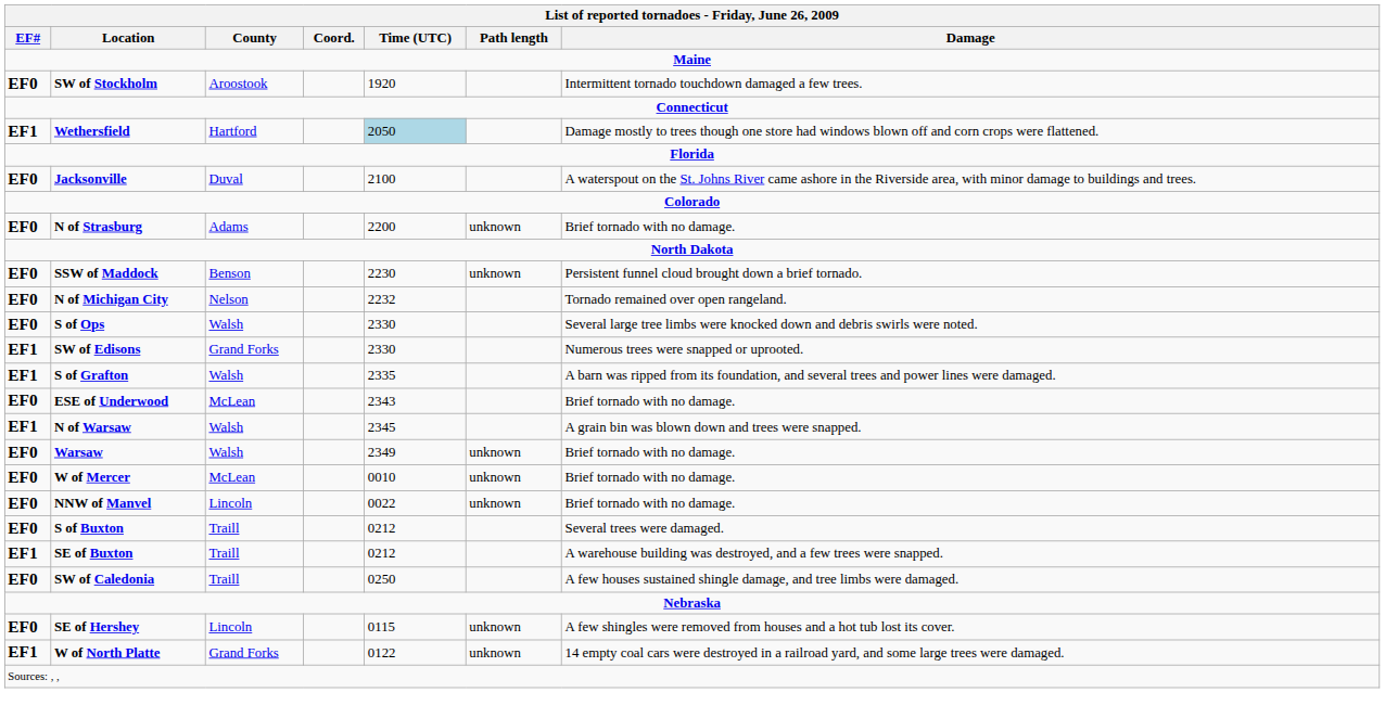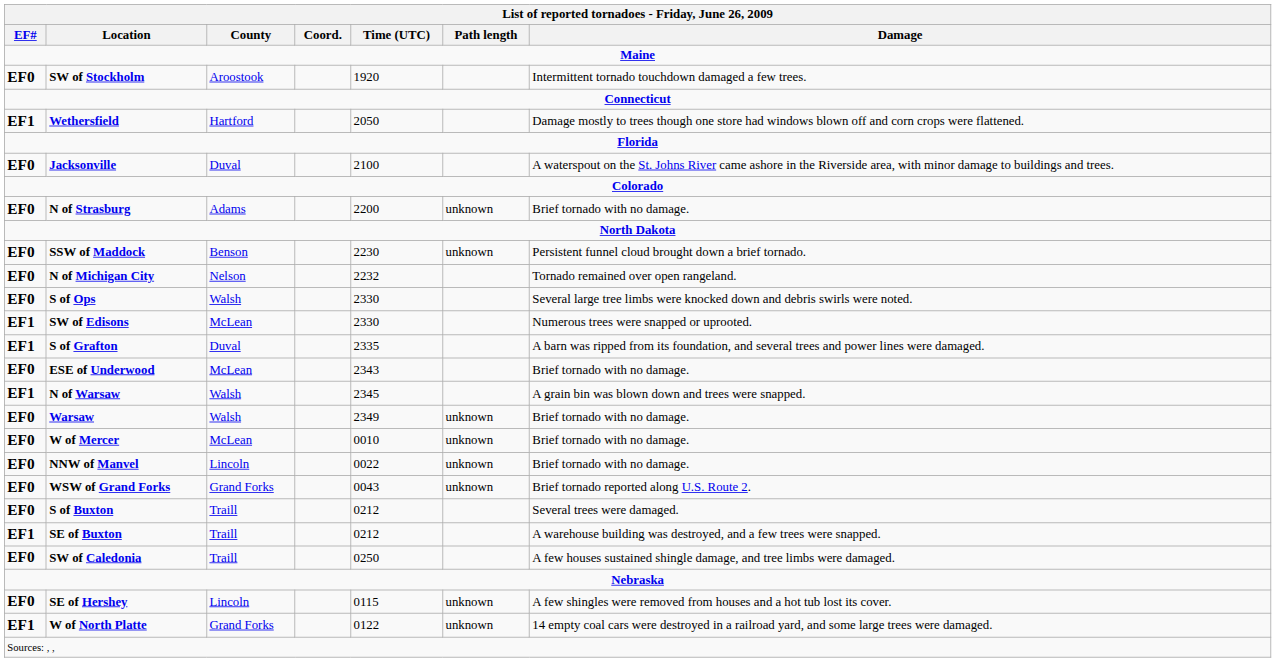Wethersfield | Time (UTC): lightblue background -> no background
SW of Edisons | County: Grand Forks -> McLean
S of Grafton | County: Walsh -> Duval
+ row: EF0 | WSW of Grand Forks | Grand Forks | 0043 | unknown | Brief tornado reported along U.S. Route 2.
